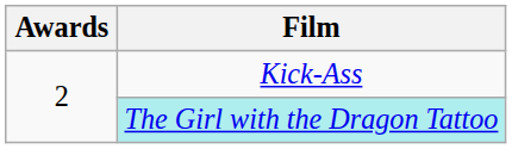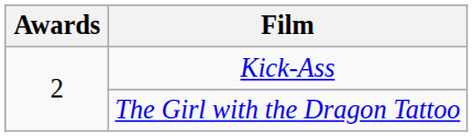The Girl with the Dragon Tattoo | Film: paleturquoise background -> no background
